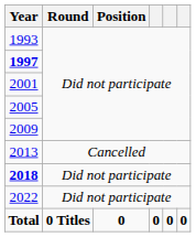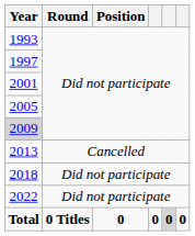1997 | Year: bold -> normal
2009 | Year: no background -> lightgrey background
2018 | Year: bold -> normal
Total | column 5: no background -> lightgrey background
